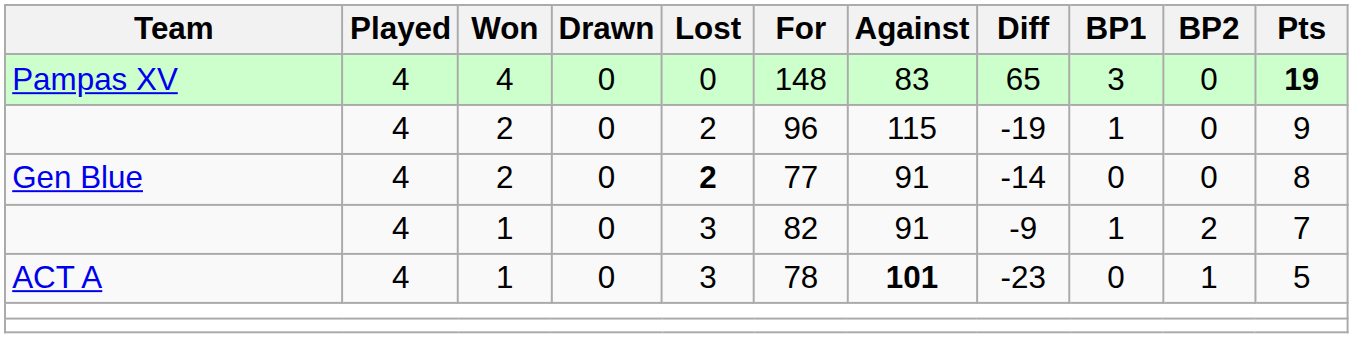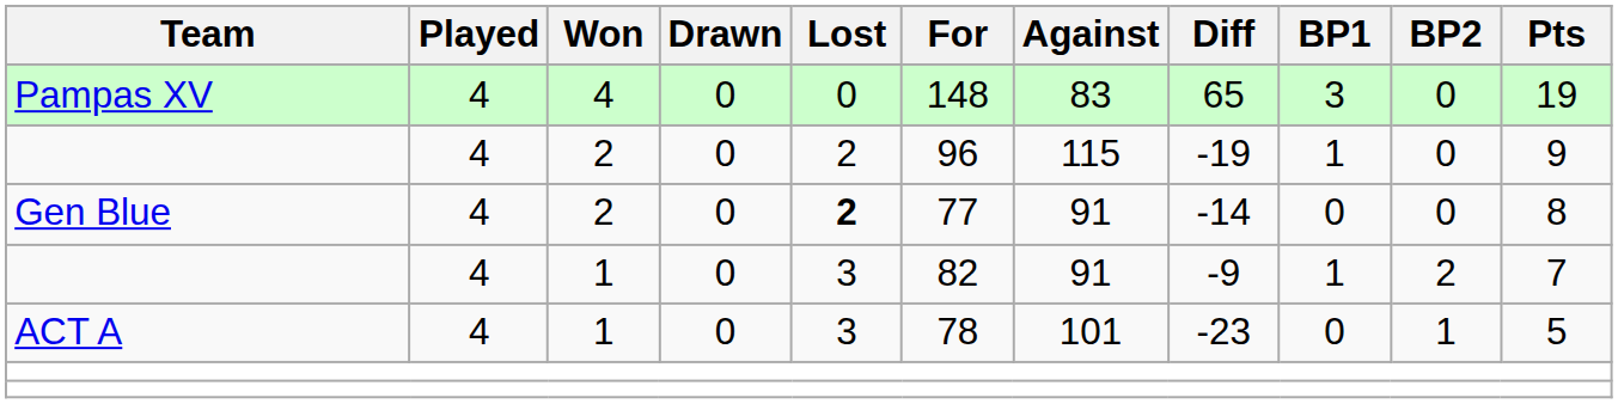Pampas XV | Pts: bold -> normal
ACT A | Against: bold -> normal
